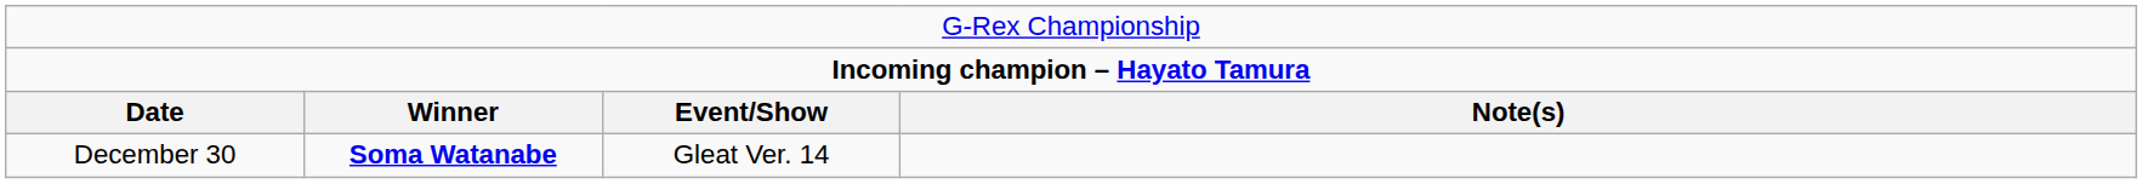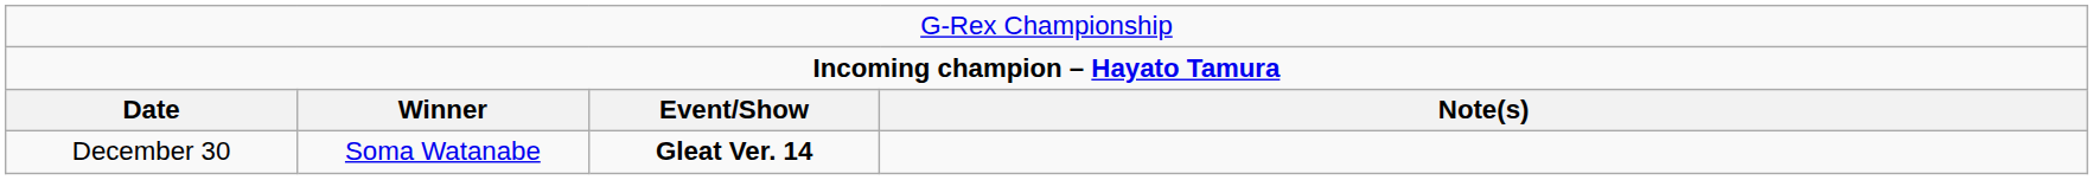December 30 | column 2: bold -> normal
December 30 | column 3: normal -> bold
